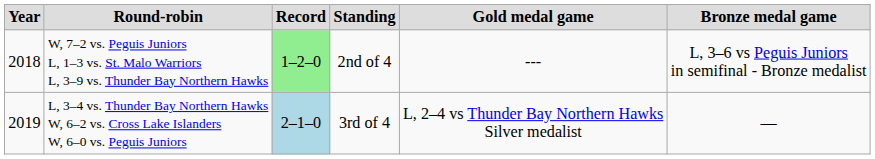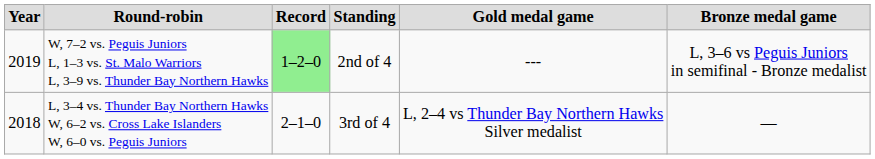row 2 | column 1: 2018 -> 2019
row 3 | column 1: 2019 -> 2018
row 3 | column 3: lightblue background -> no background
